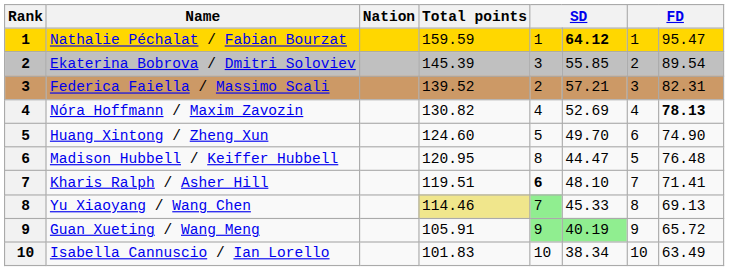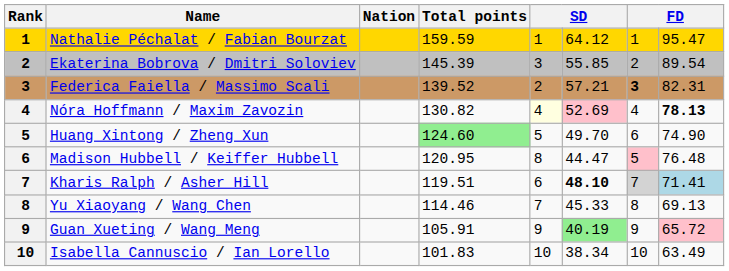Nathalie Péchalat / Fabian Bourzat | column 6: bold -> normal
Federica Faiella / Massimo Scali | column 7: normal -> bold
Nóra Hoffmann / Maxim Zavozin | column 5: no background -> lightyellow background
Nóra Hoffmann / Maxim Zavozin | column 6: no background -> pink background
Huang Xintong / Zheng Xun | Total points: no background -> lightgreen background
Madison Hubbell / Keiffer Hubbell | column 7: no background -> pink background
Kharis Ralph / Asher Hill | column 5: bold -> normal
Kharis Ralph / Asher Hill | column 6: normal -> bold
Kharis Ralph / Asher Hill | column 7: no background -> lightgrey background
Kharis Ralph / Asher Hill | column 8: no background -> lightblue background
Yu Xiaoyang / Wang Chen | Total points: khaki background -> no background
Yu Xiaoyang / Wang Chen | column 5: lightgreen background -> no background
Guan Xueting / Wang Meng | column 5: lightgreen background -> no background
Guan Xueting / Wang Meng | column 8: no background -> pink background
